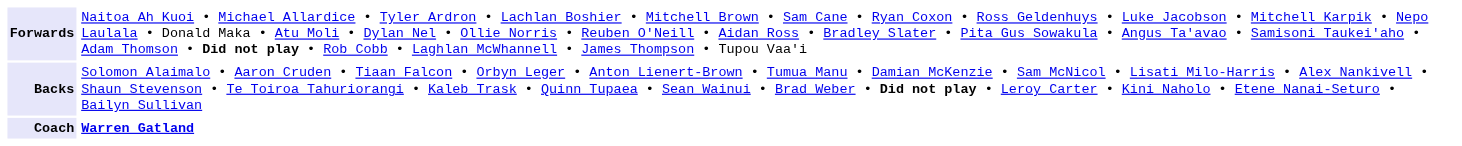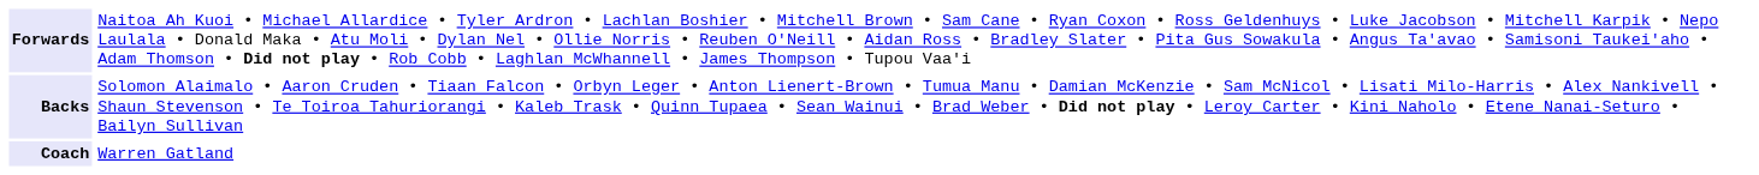Coach | column 2: bold -> normal
